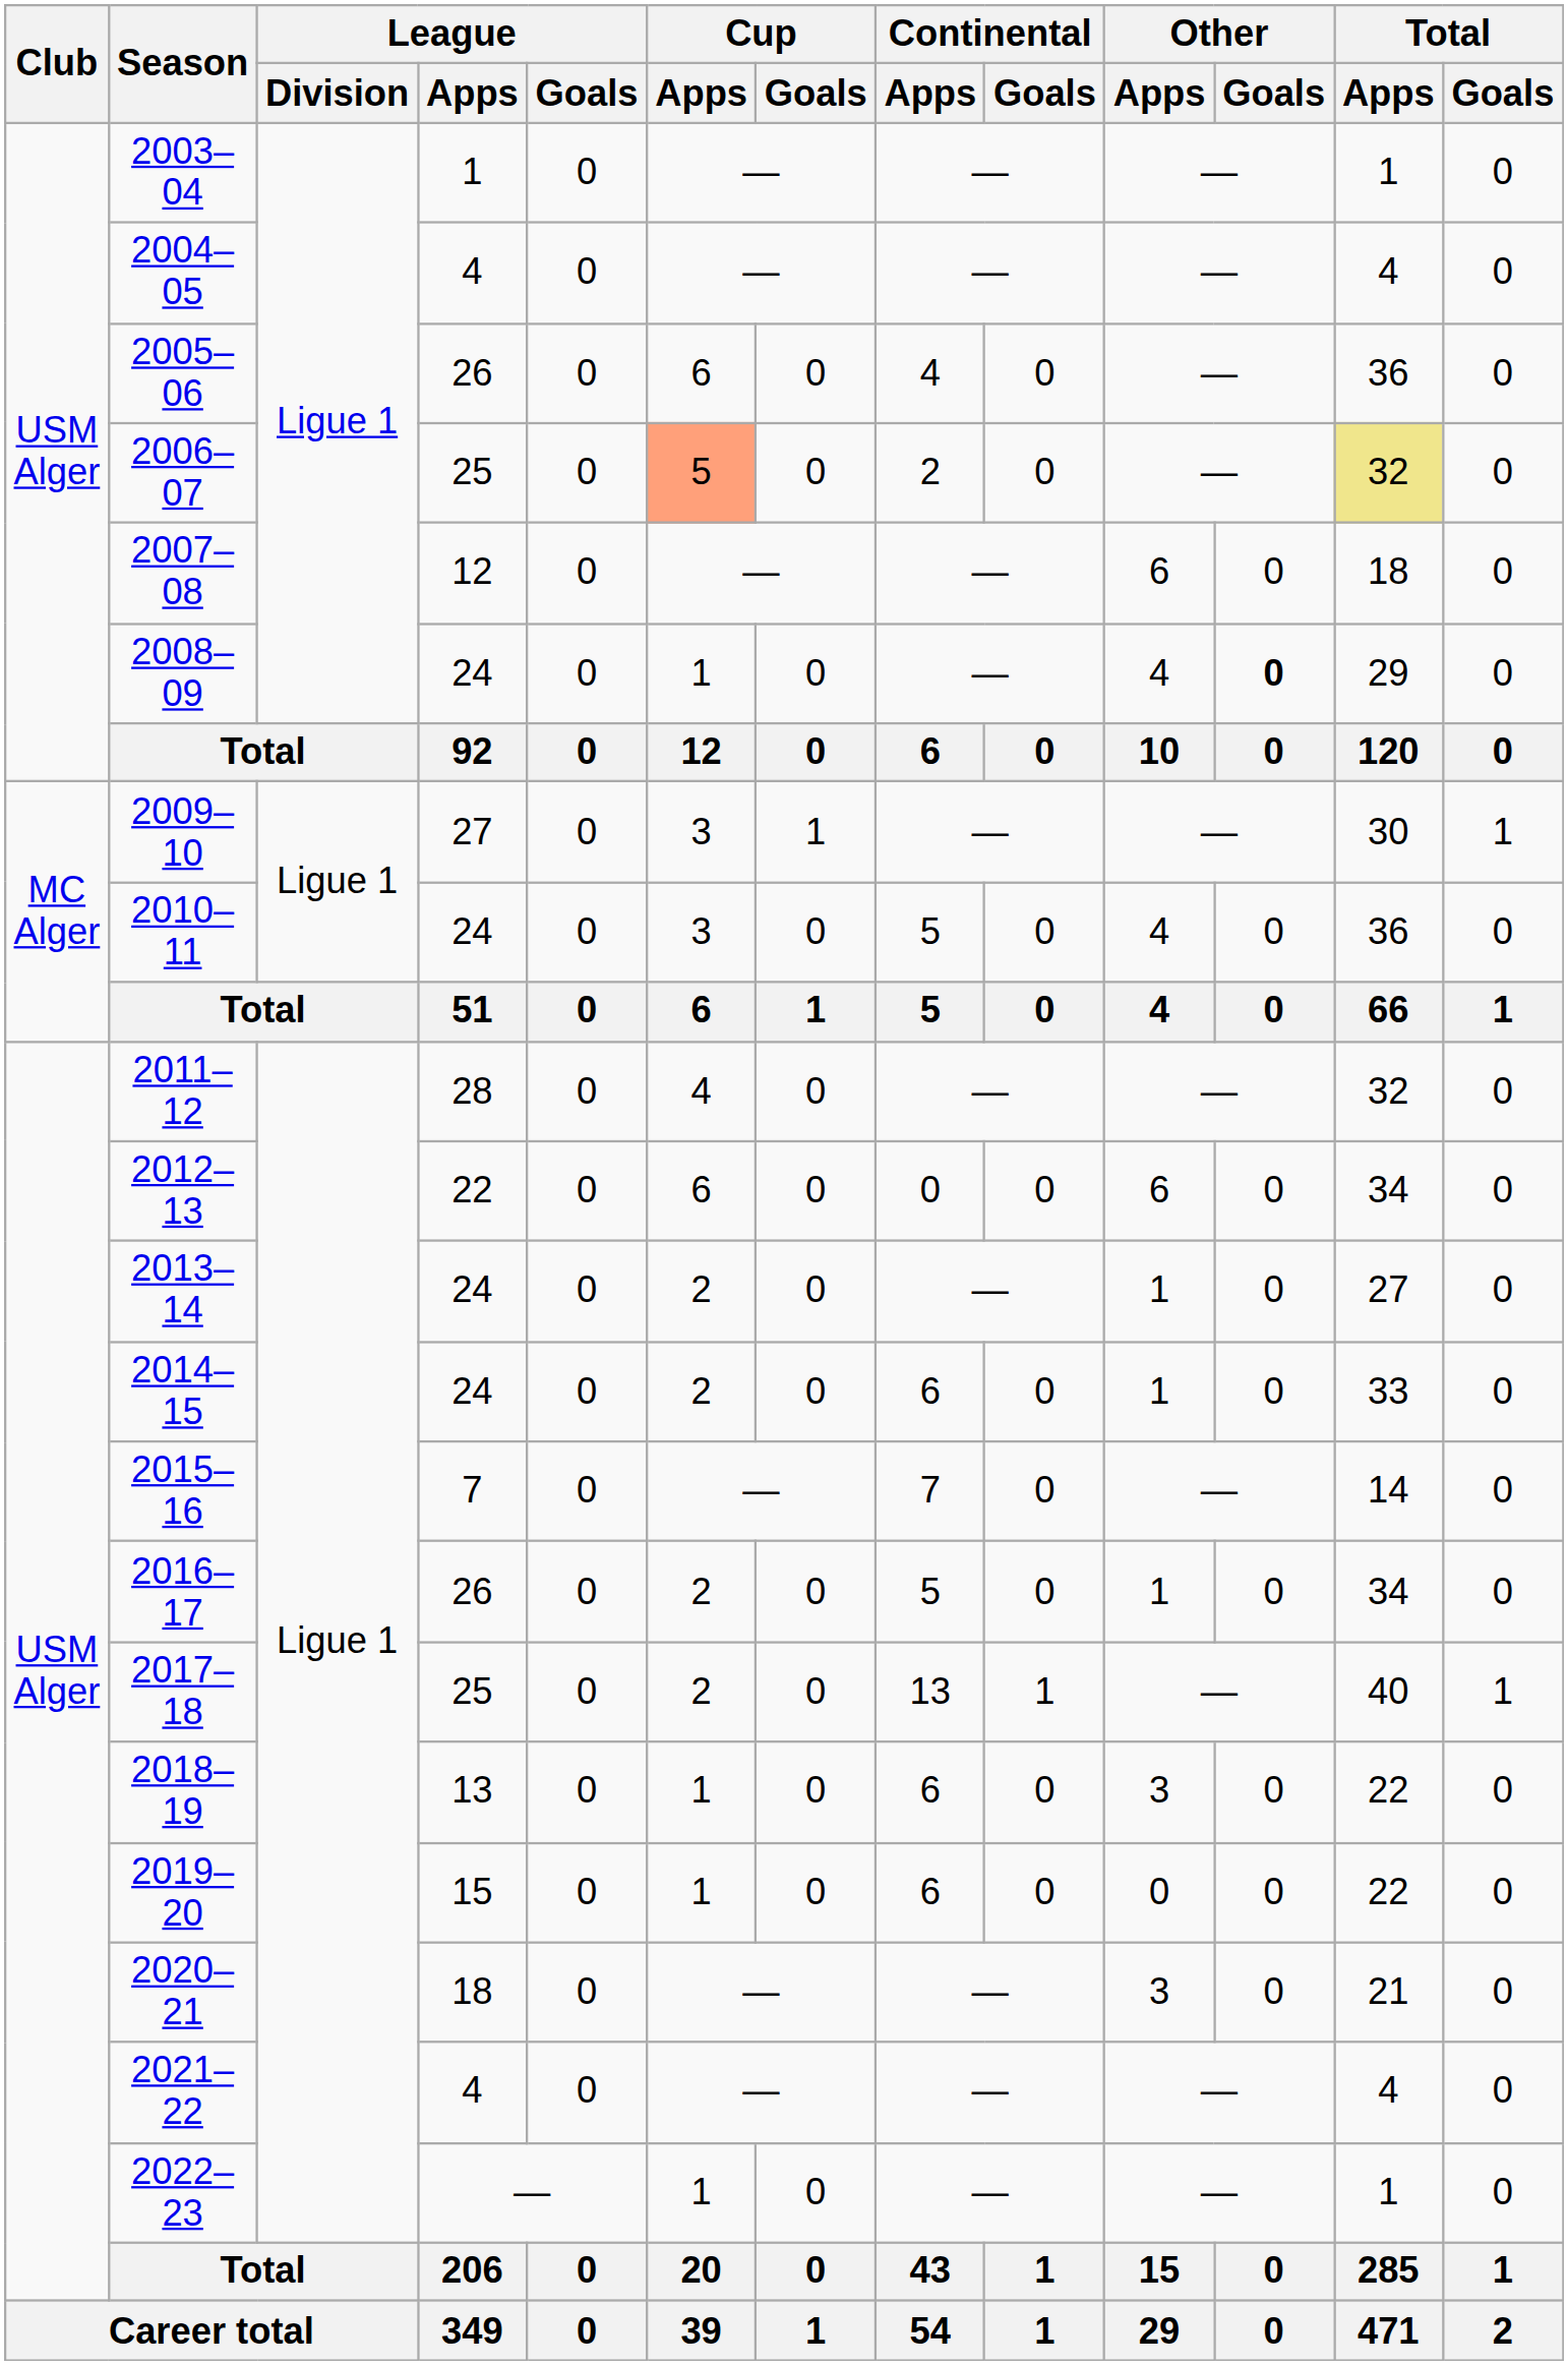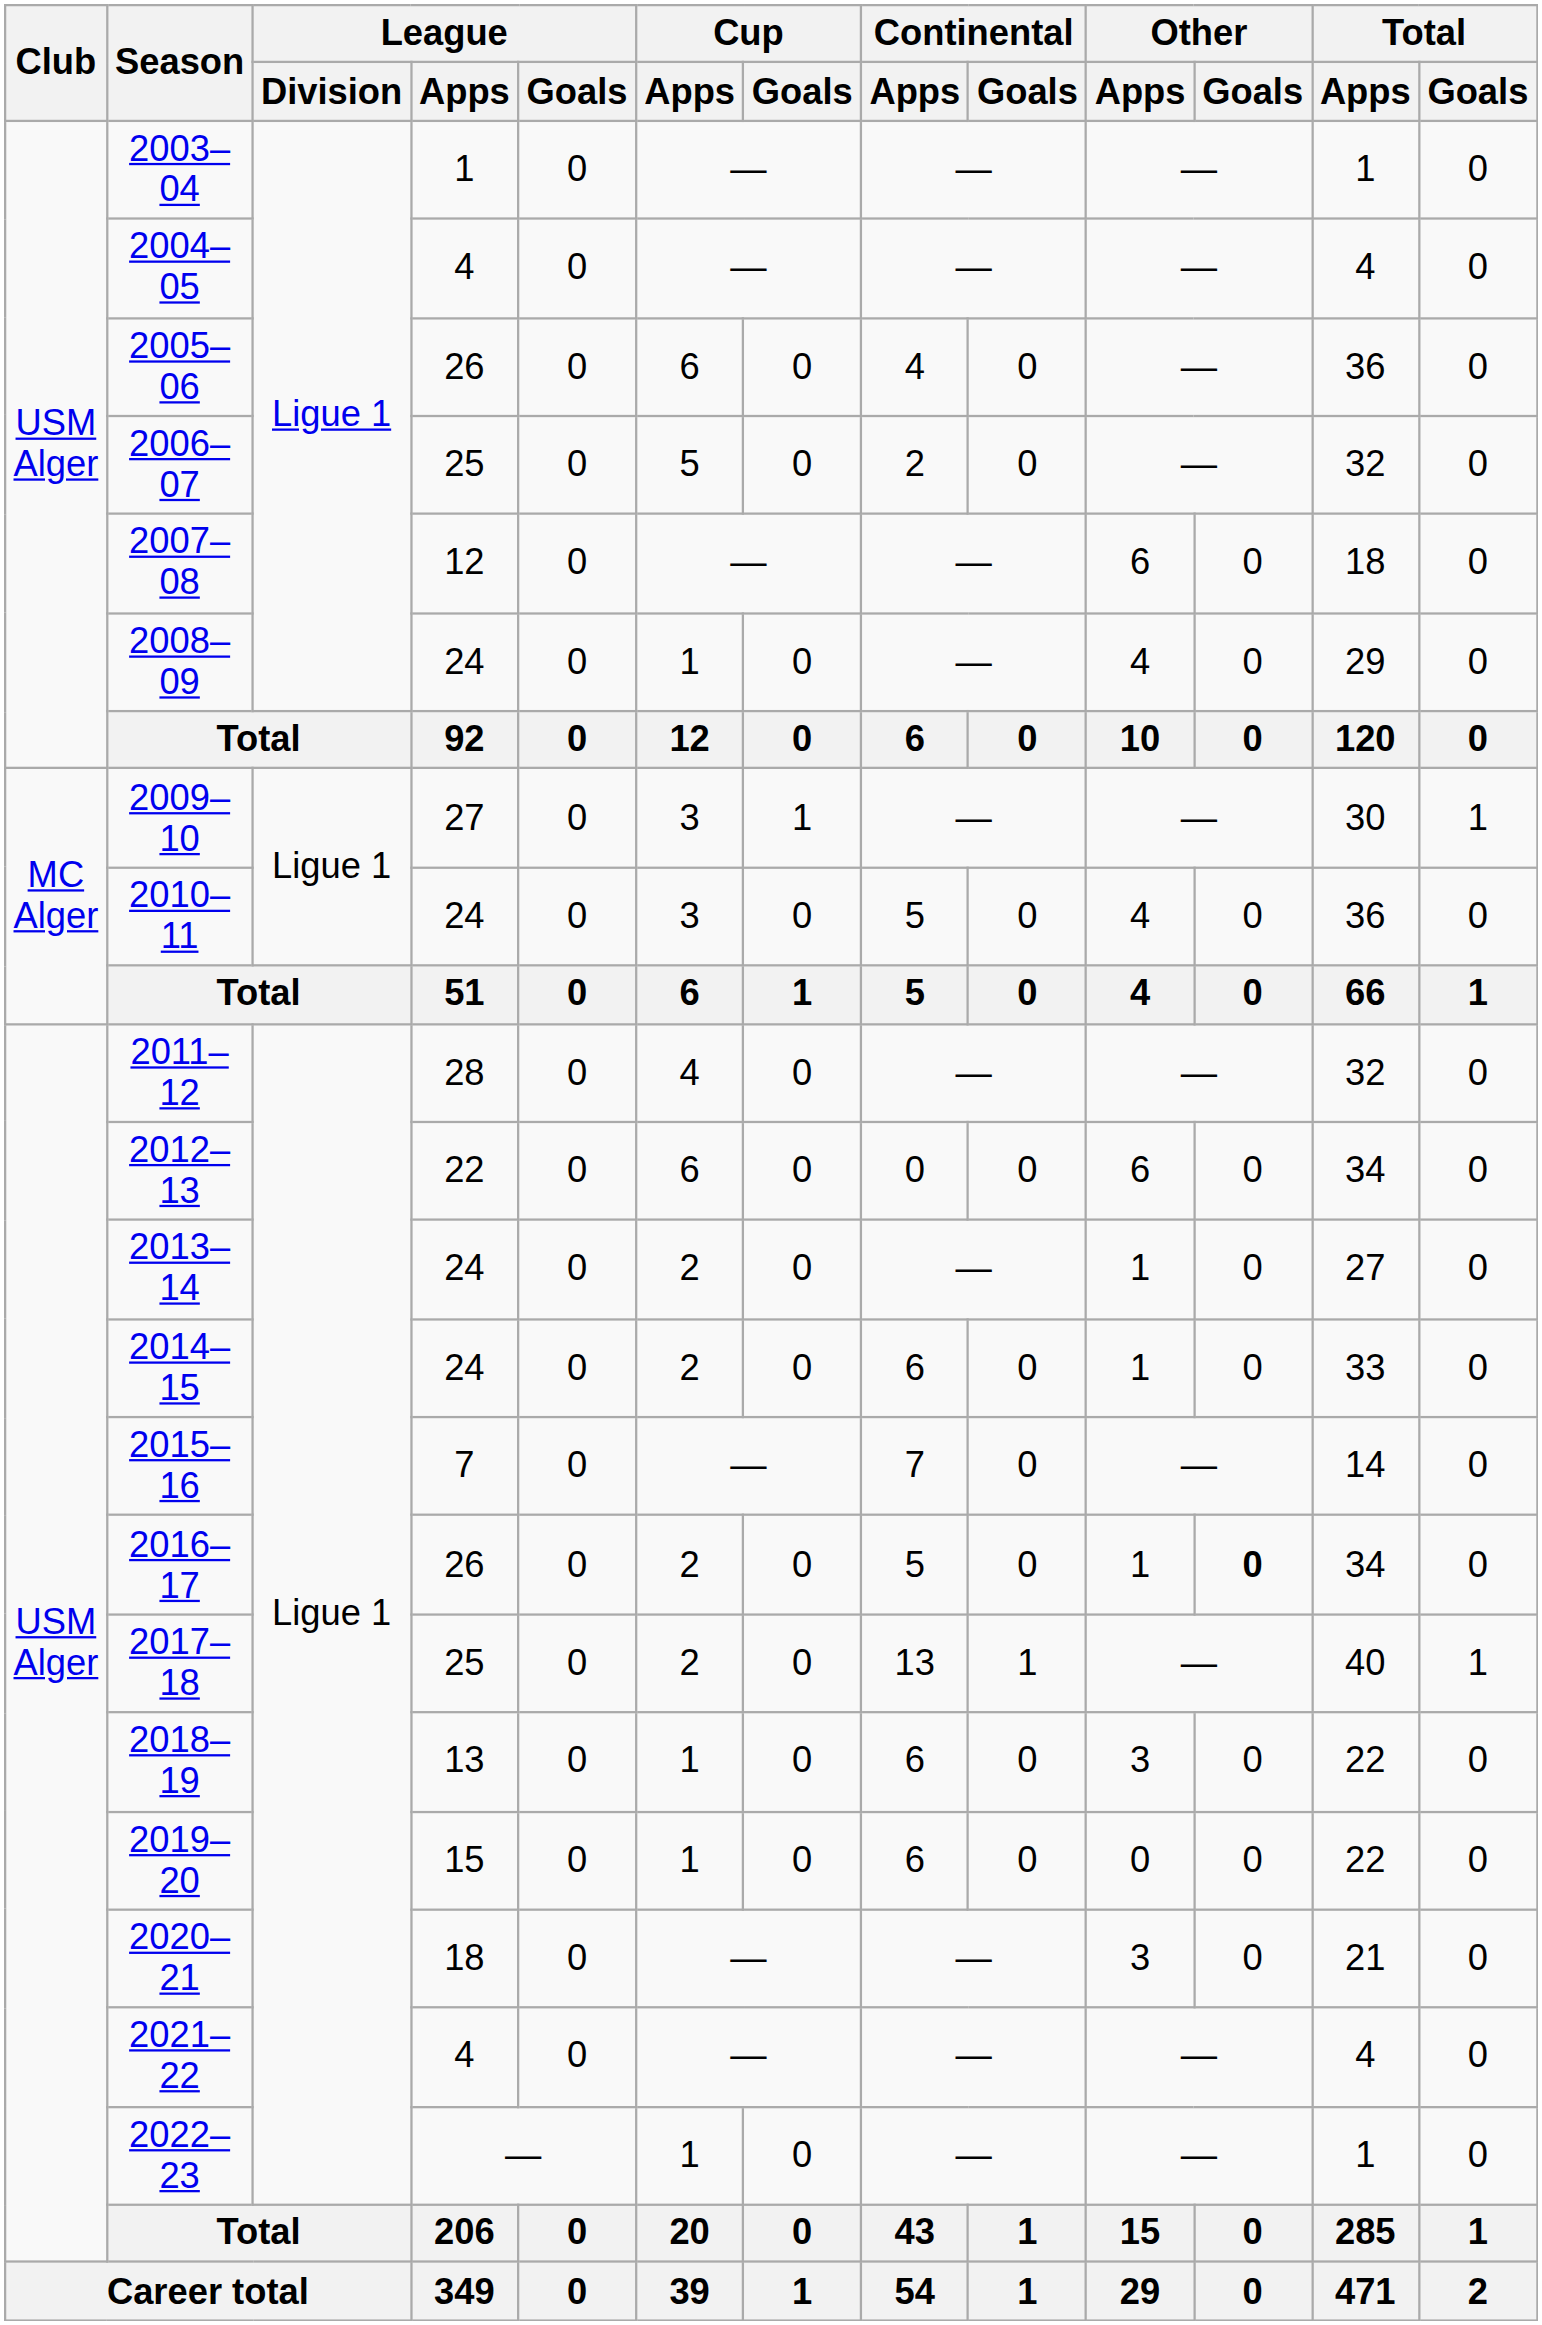2006–07 | Cup / Apps: lightsalmon background -> no background
2006–07 | Total / Apps: khaki background -> no background
2008–09 | Other / Goals: bold -> normal
2016–17 | Other / Goals: normal -> bold
